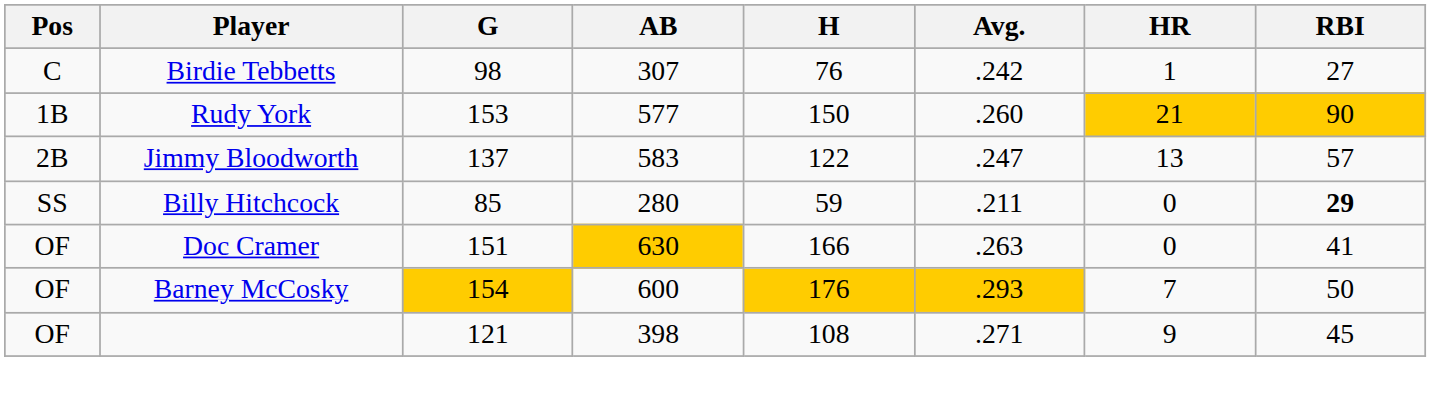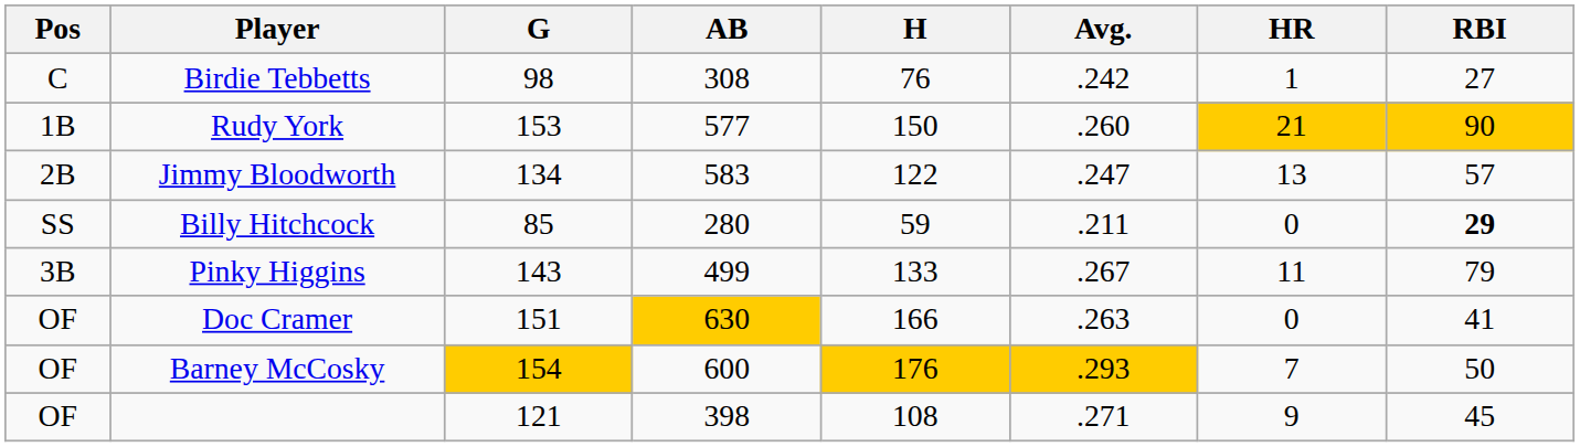Birdie Tebbetts | AB: 307 -> 308
Jimmy Bloodworth | G: 137 -> 134
+ row: 3B | Pinky Higgins | 143 | 499 | 133 | .267 | 11 | 79
